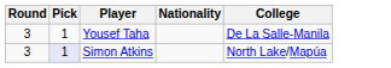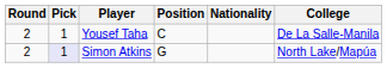+ column: Position | C | G
Yousef Taha | Round: 3 -> 2
Simon Atkins | Round: 3 -> 2
